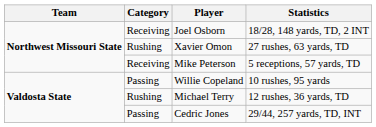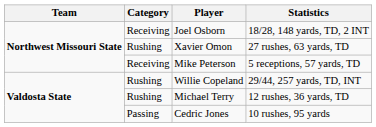Willie Copeland | Category: Passing -> Rushing
Willie Copeland | Statistics: 10 rushes, 95 yards -> 29/44, 257 yards, TD, INT
Cedric Jones | Statistics: 29/44, 257 yards, TD, INT -> 10 rushes, 95 yards
